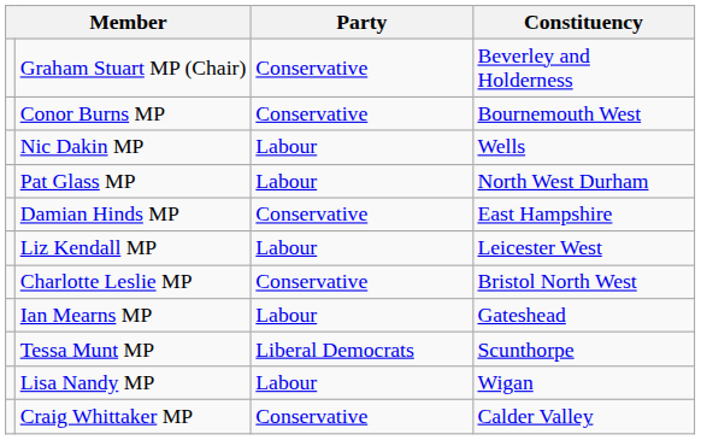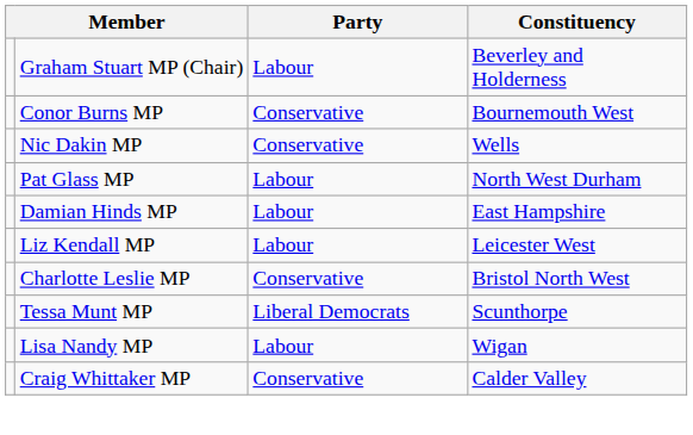Graham Stuart MP (Chair) | Party: Conservative -> Labour
Nic Dakin MP | Party: Labour -> Conservative
Damian Hinds MP | Party: Conservative -> Labour
- row: Ian Mearns MP | Labour | Gateshead
